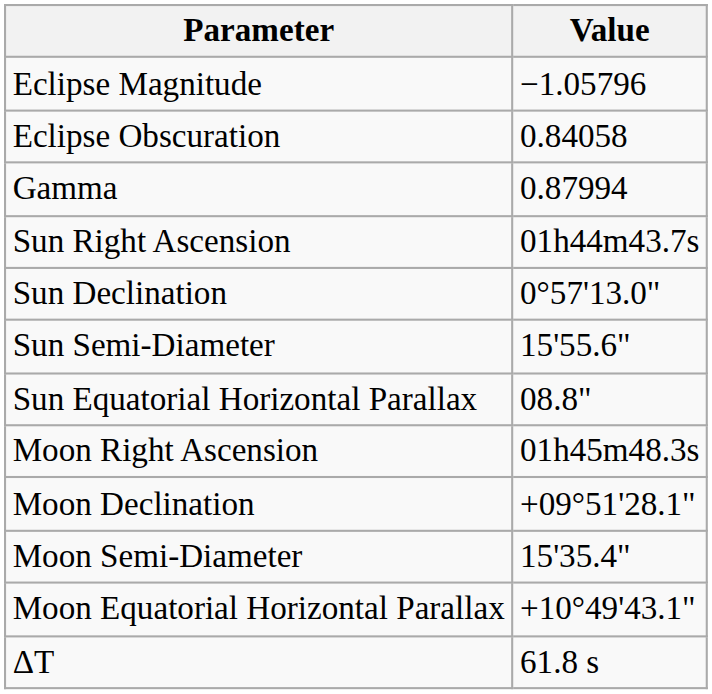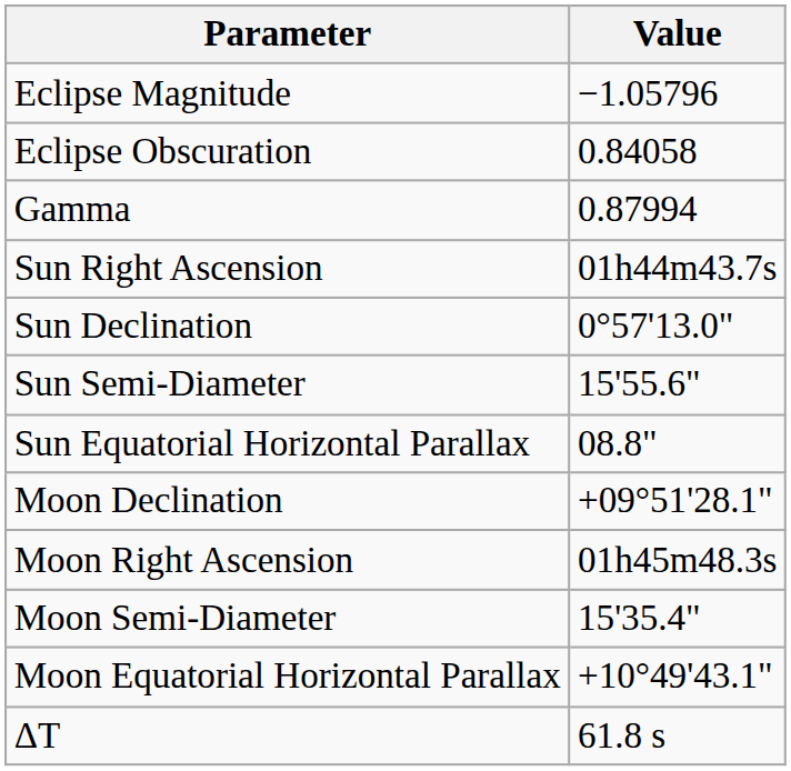rows swapped: Moon Right Ascension <-> Moon Declination
